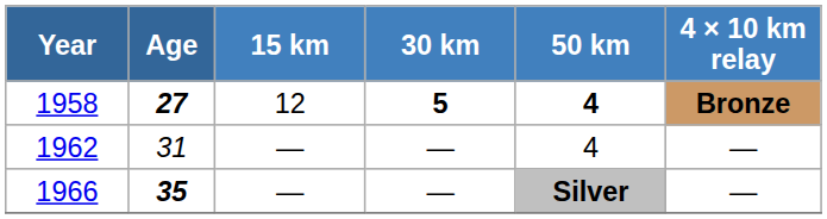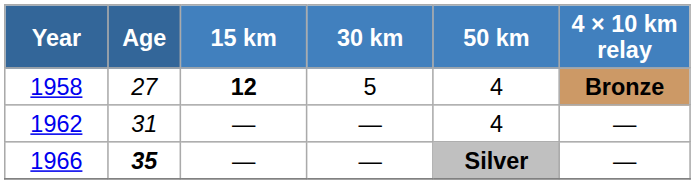1958 | Age: bold -> normal
1958 | 15 km: normal -> bold
1958 | 30 km: bold -> normal
1958 | 50 km: bold -> normal
